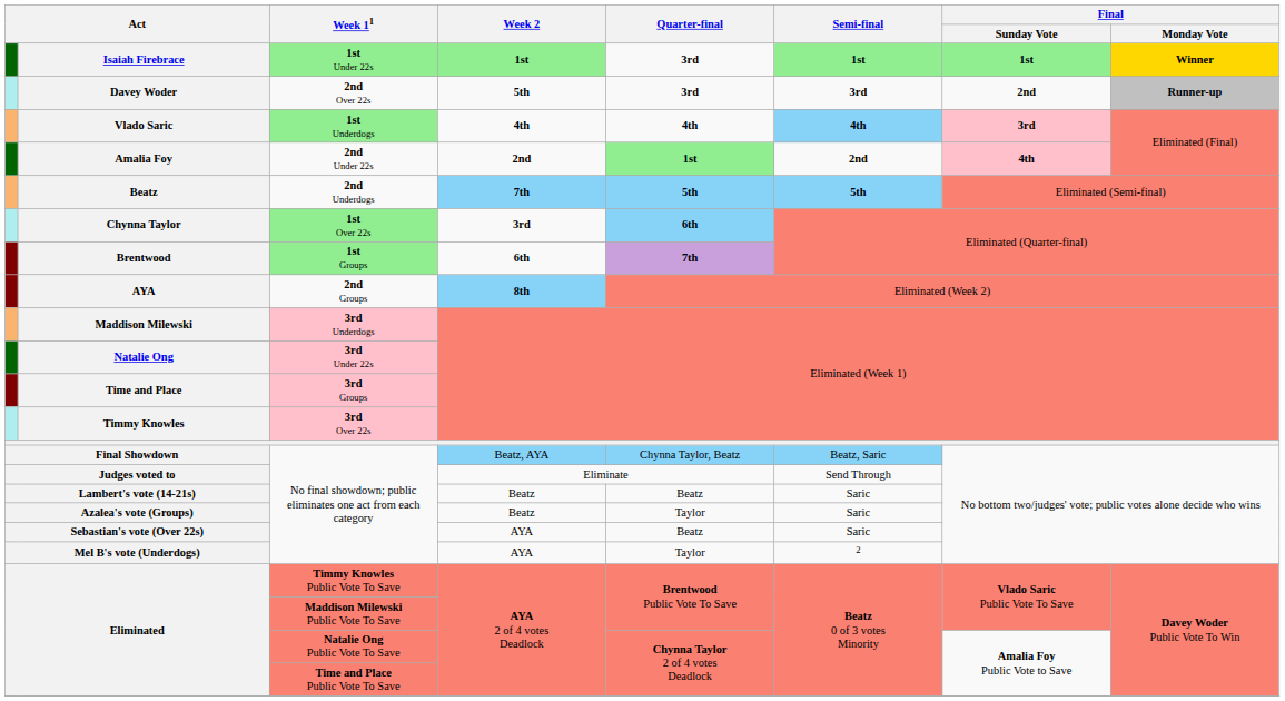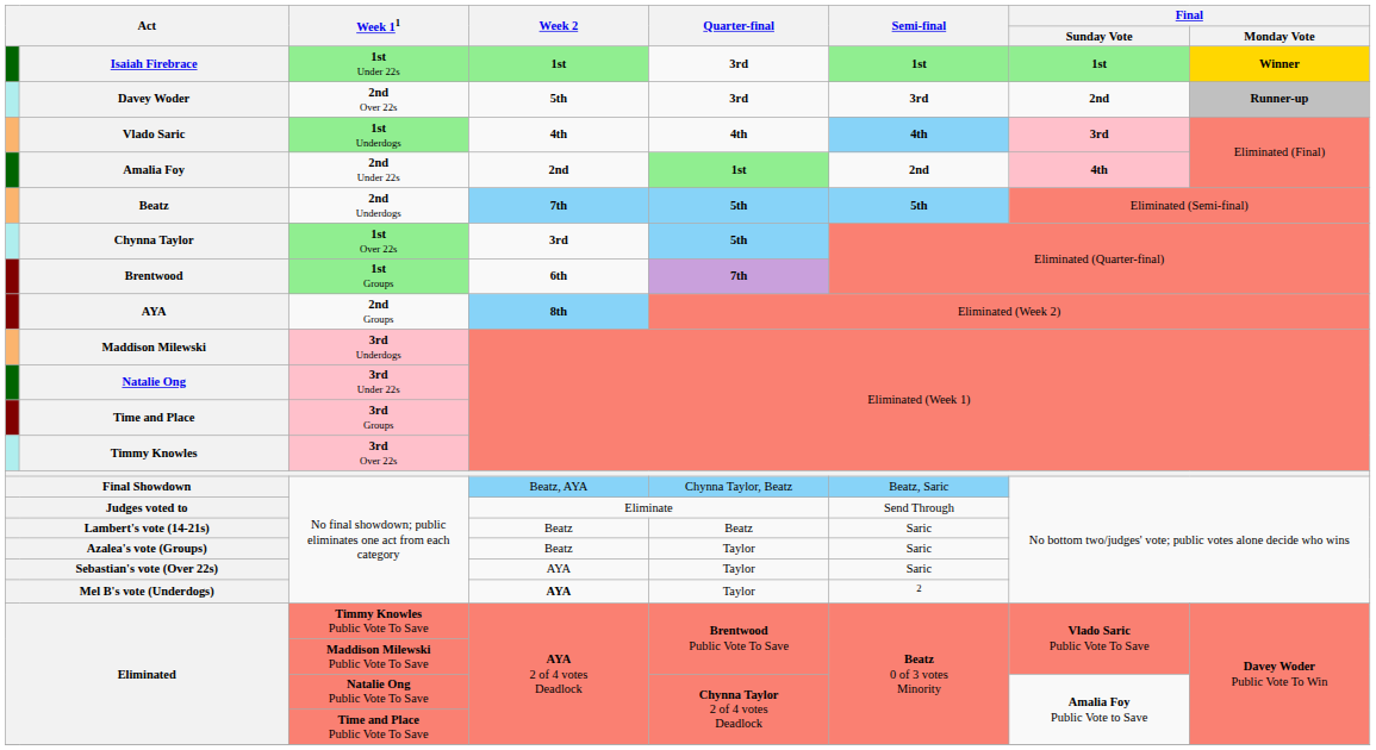Chynna Taylor | Quarter-final: 6th -> 5th
Sebastian's vote (Over 22s) | Quarter-final: Beatz -> Taylor
Mel B's vote (Underdogs) | Week 2: normal -> bold
